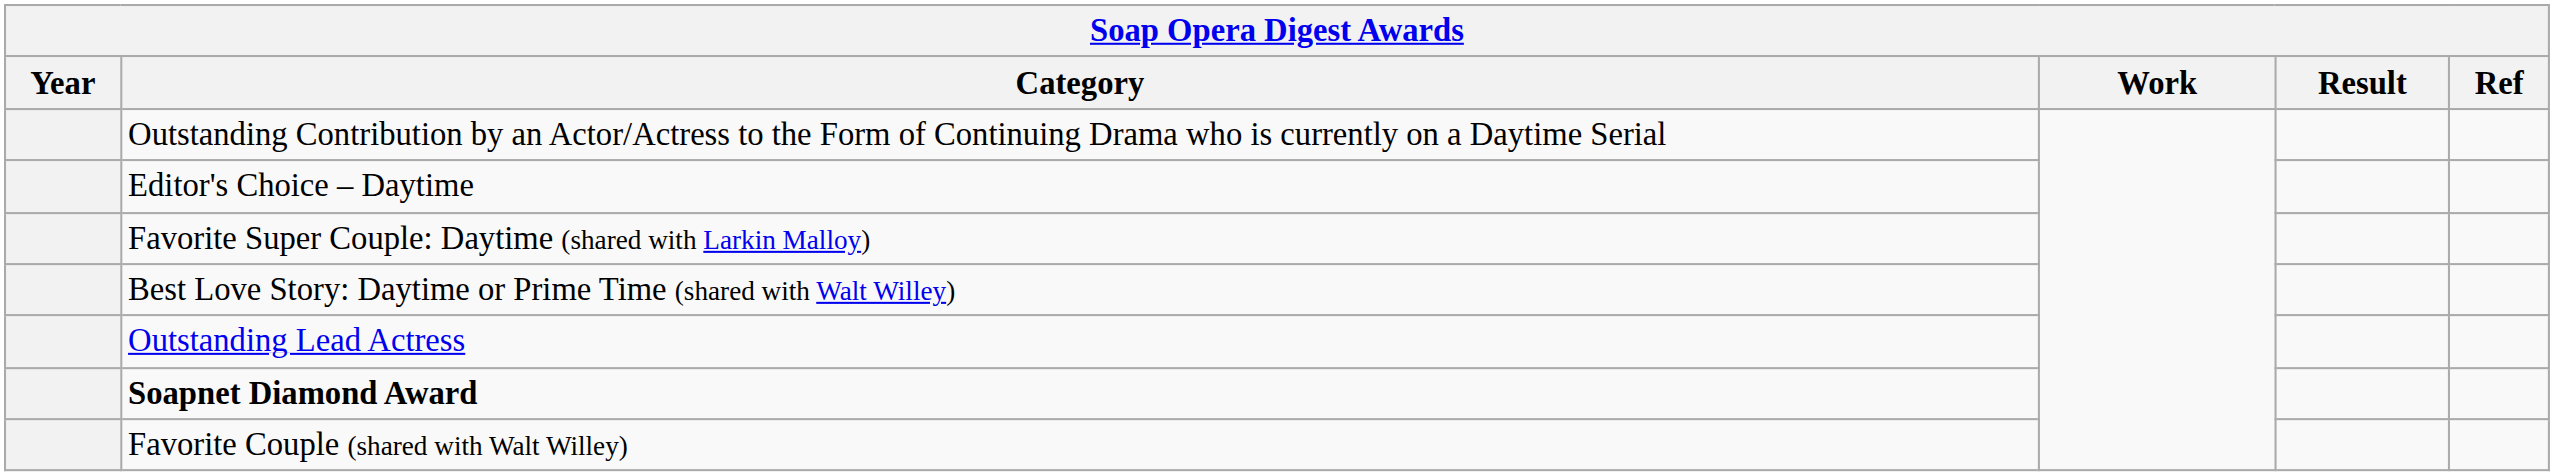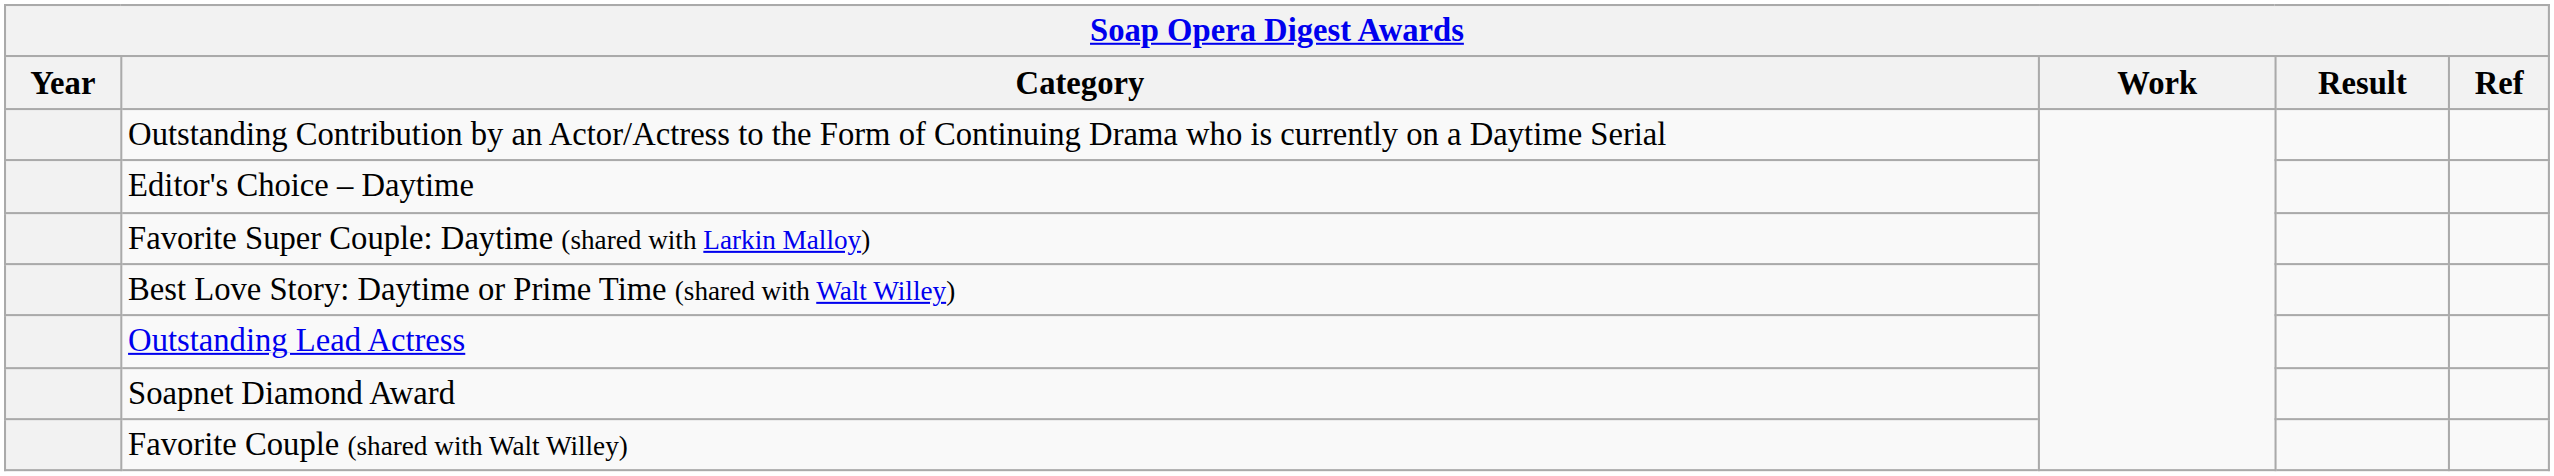Soapnet Diamond Award | Category: bold -> normal
